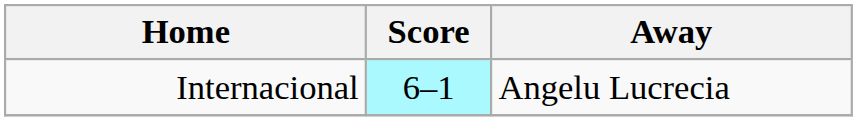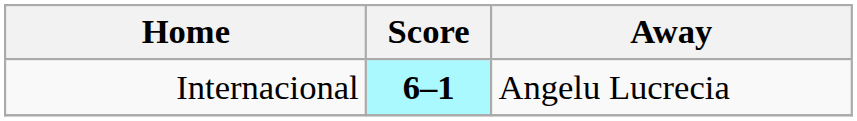Internacional | Score: normal -> bold
